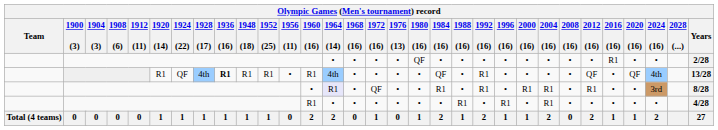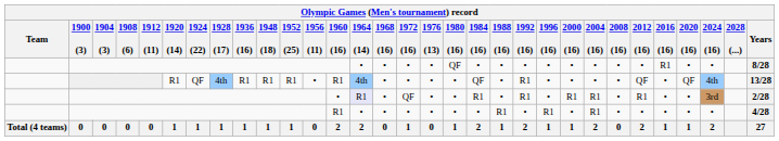row 3 | Years: 2/28 -> 8/28
row 4 | 1936 (16): bold -> normal
row 5 | Years: 8/28 -> 2/28
